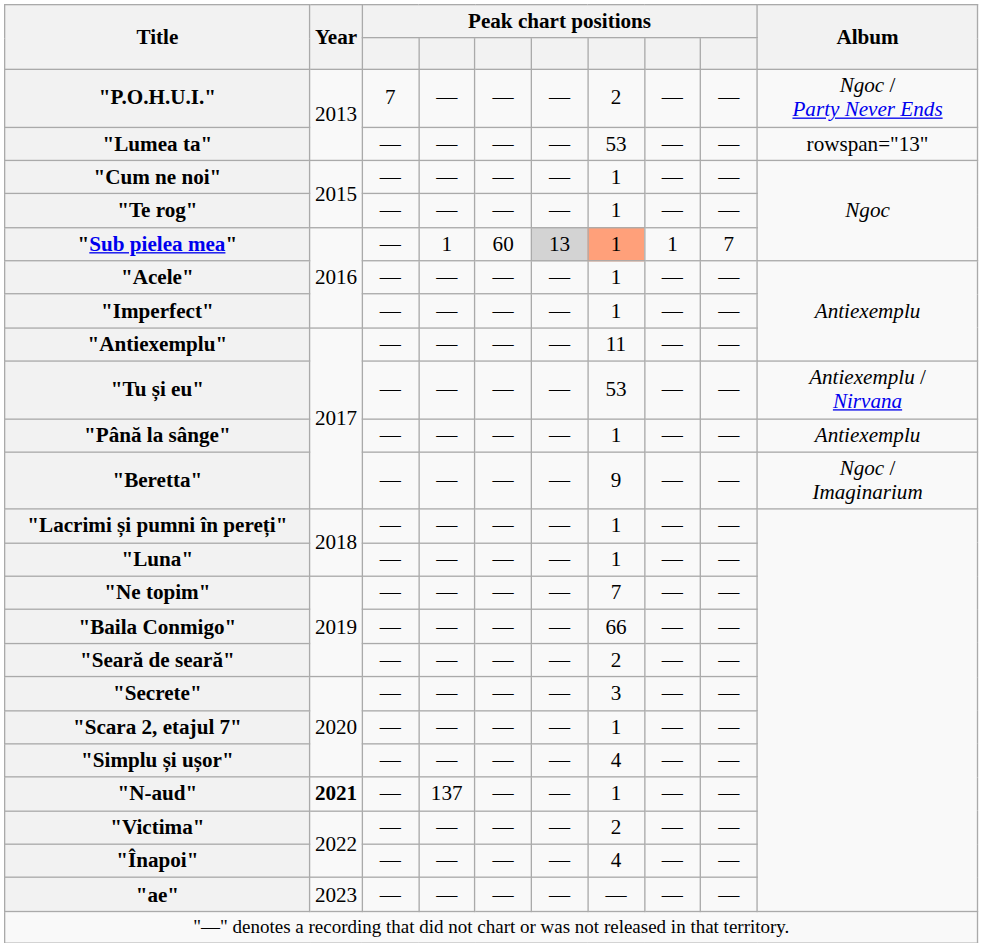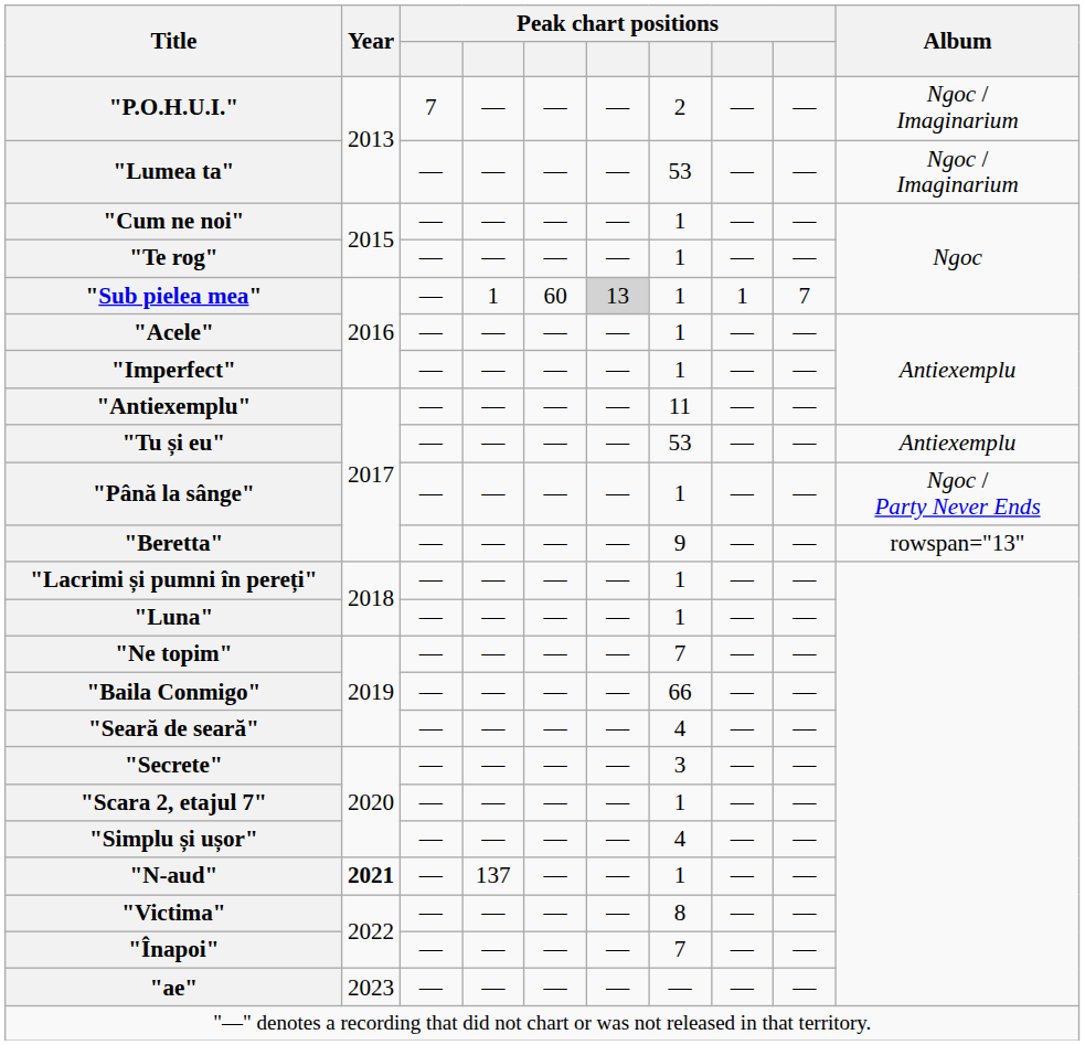"P.O.H.U.I." | Album: Ngoc / Party Never Ends -> Ngoc / Imaginarium
"Lumea ta" | Album: rowspan="13" -> Ngoc / Imaginarium
"Sub pielea mea" | column 7: lightsalmon background -> no background
"Tu și eu" | Album: Antiexemplu / Nirvana -> Antiexemplu
"Până la sânge" | Album: Antiexemplu -> Ngoc / Party Never Ends
"Beretta" | Album: Ngoc / Imaginarium -> rowspan="13"
"Seară de seară" | column 7: 2 -> 4
"Victima" | column 7: 2 -> 8
"Înapoi" | column 7: 4 -> 7
